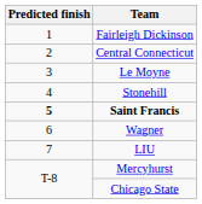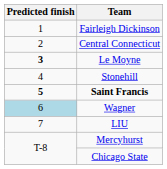Le Moyne | Predicted finish: normal -> bold
Wagner | Predicted finish: no background -> lightblue background
